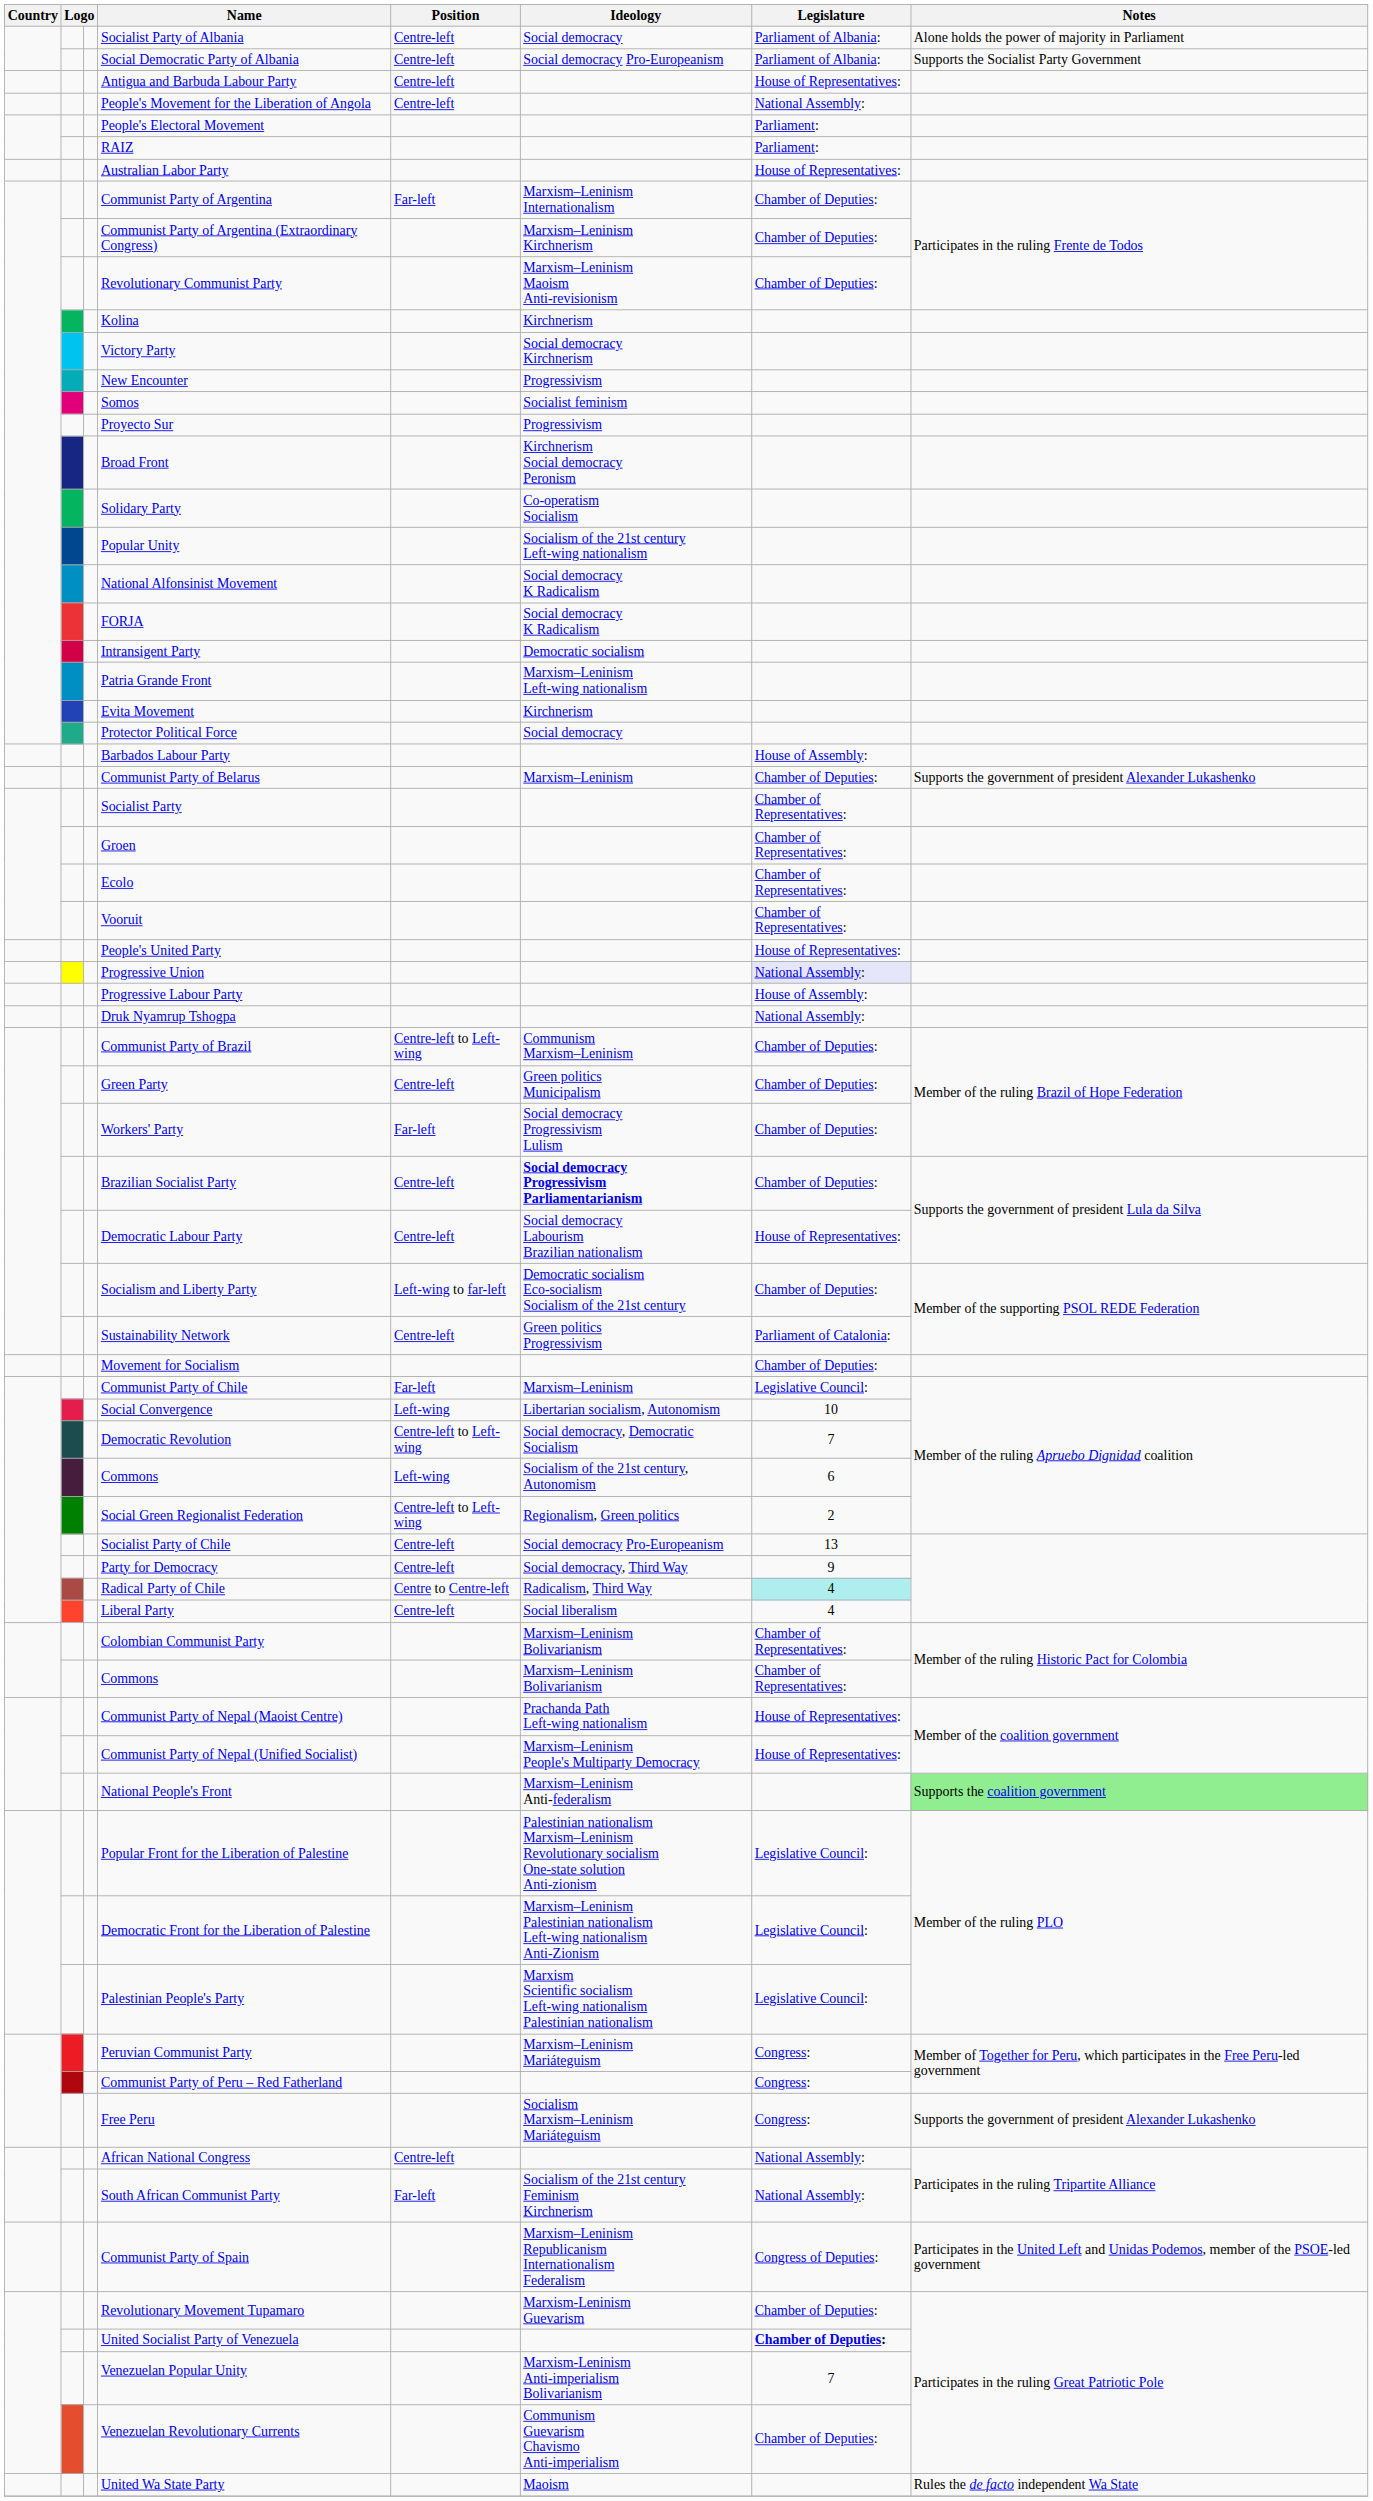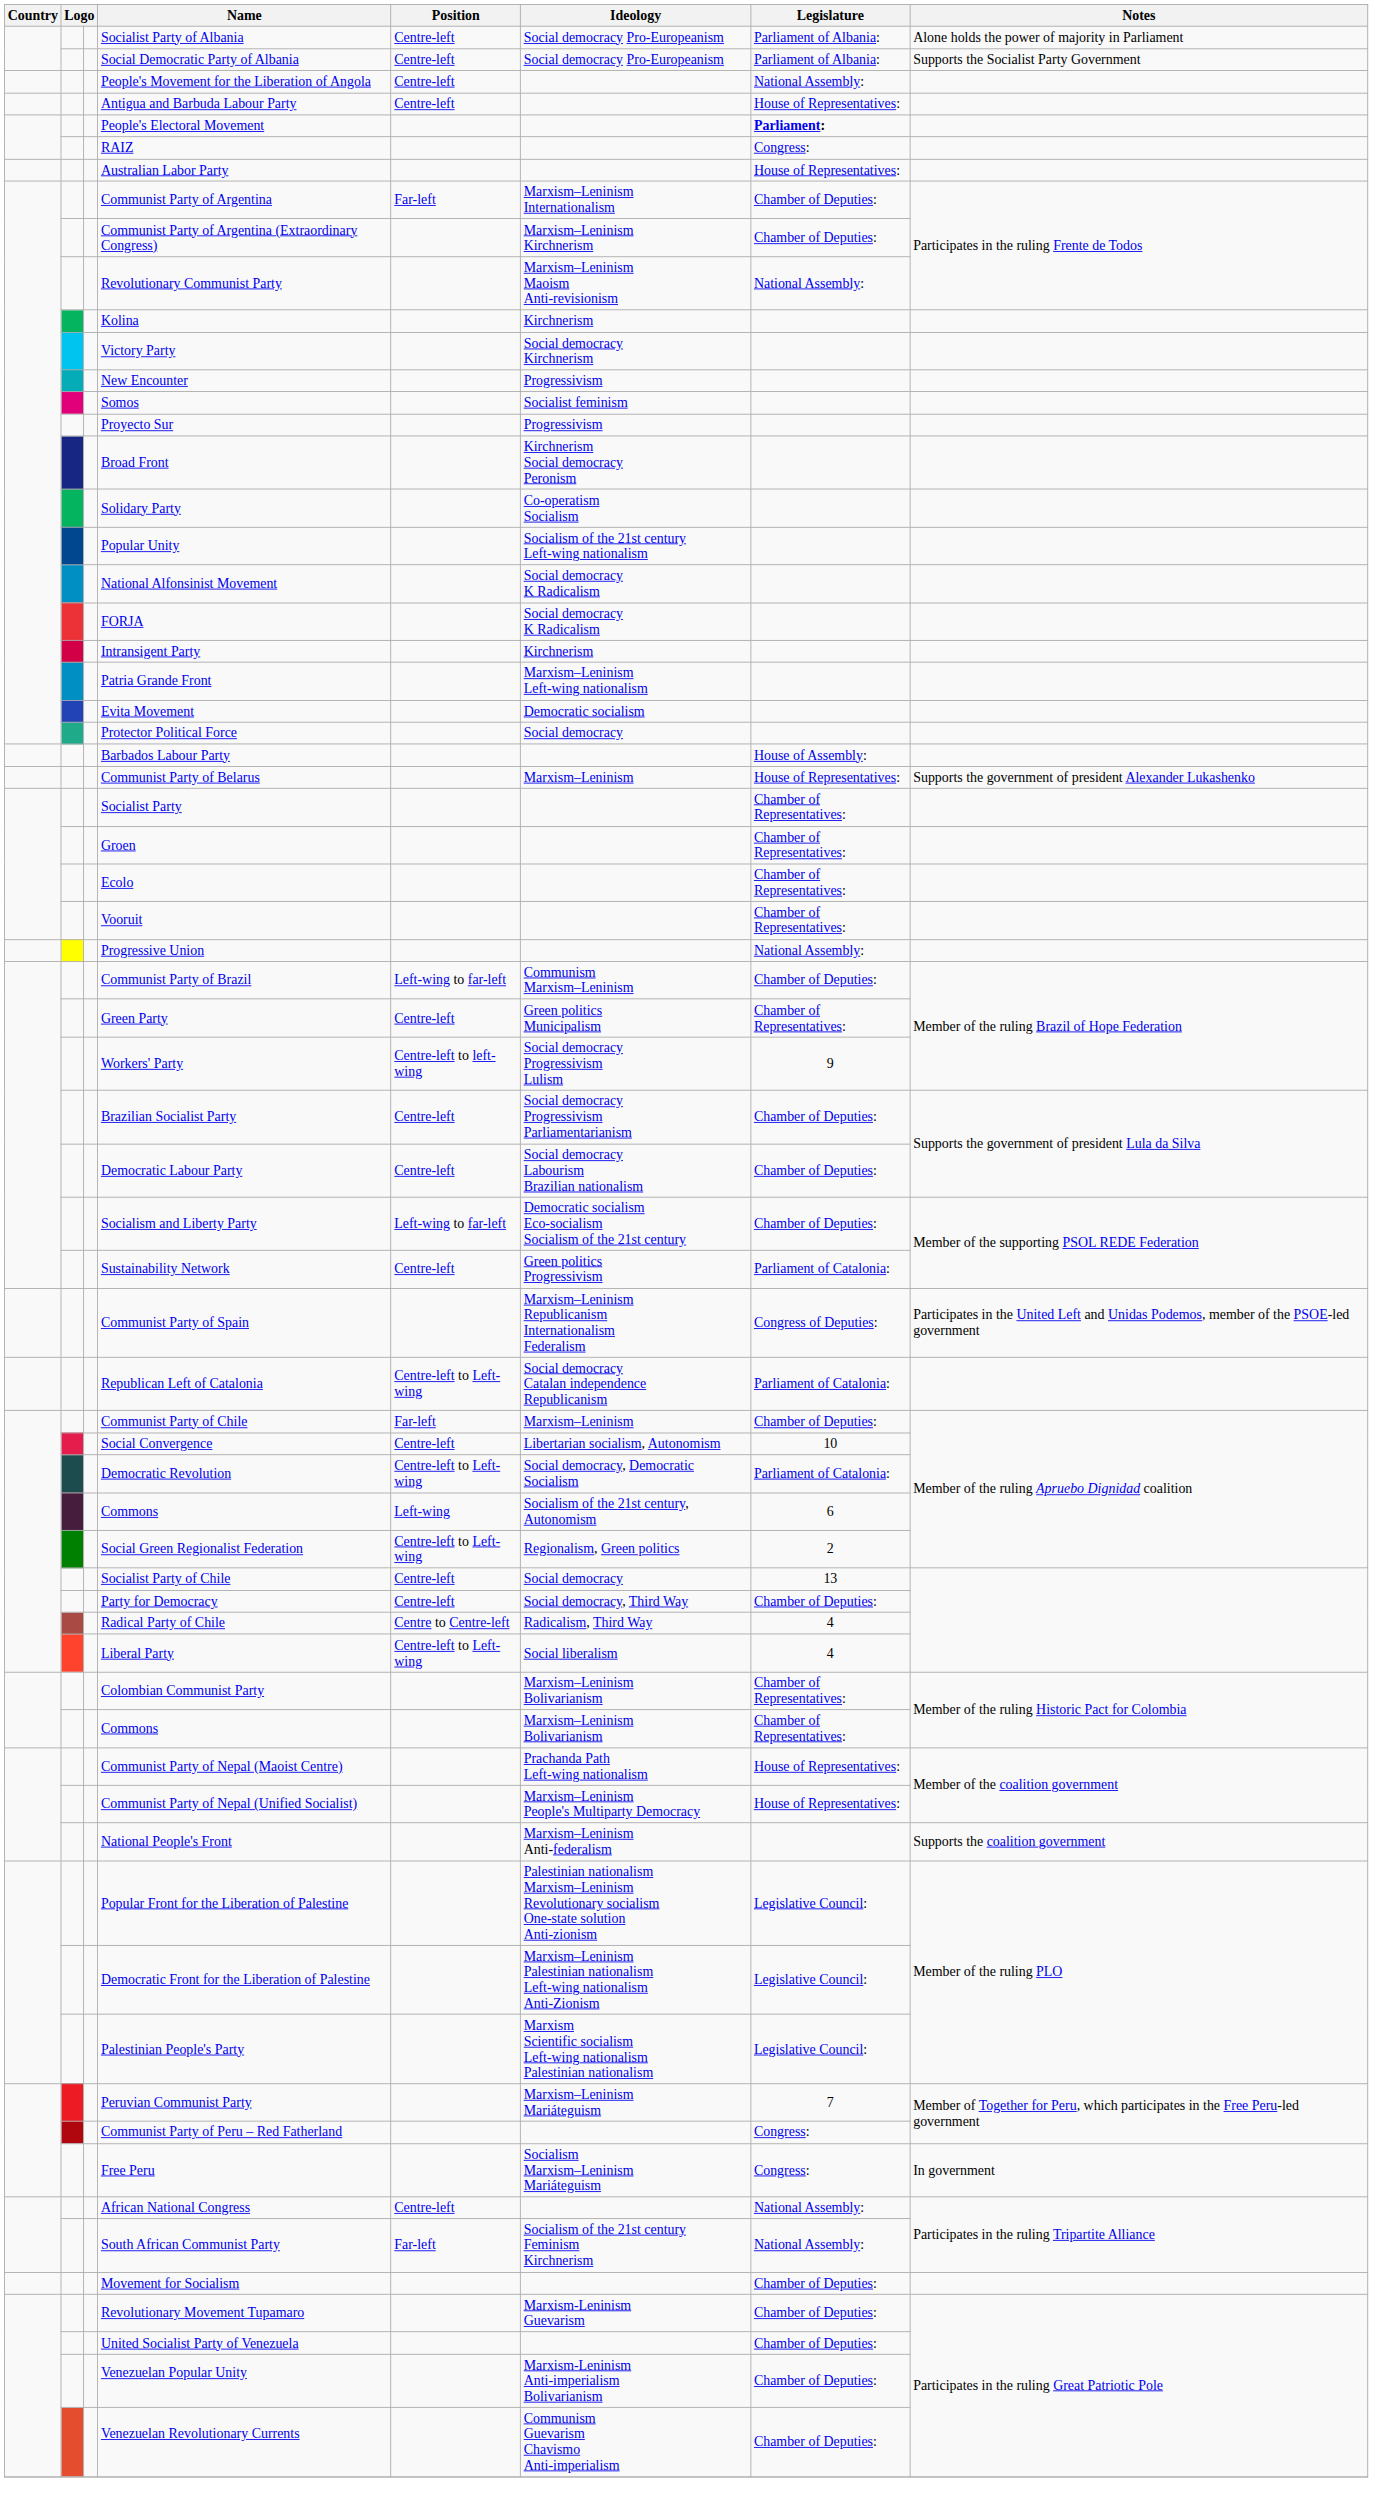Socialist Party of Albania | Ideology: Social democracy -> Social democracy Pro-Europeanism
rows swapped: People's Movement for the Liberation of Angola <-> Antigua and Barbuda Labour Party
People's Electoral Movement | Legislature: normal -> bold
RAIZ | Legislature: Parliament: -> Congress:
Revolutionary Communist Party | Legislature: Chamber of Deputies: -> National Assembly:
Intransigent Party | Ideology: Democratic socialism -> Kirchnerism
Evita Movement | Ideology: Kirchnerism -> Democratic socialism
Communist Party of Belarus | Legislature: Chamber of Deputies: -> House of Representatives:
- row: People's United Party | House of Representatives:
Progressive Union | Legislature: lavender background -> no background
- row: Progressive Labour Party | House of Assembly:
- row: Druk Nyamrup Tshogpa | National Assembly:
Communist Party of Brazil | Position: Centre-left to Left-wing -> Left-wing to far-left
Green Party | Legislature: Chamber of Deputies: -> Chamber of Representatives:
Workers' Party | Position: Far-left -> Centre-left to left-wing
Workers' Party | Legislature: Chamber of Deputies: -> 9
Brazilian Socialist Party | Ideology: bold -> normal
Democratic Labour Party | Legislature: House of Representatives: -> Chamber of Deputies:
rows swapped: Movement for Socialism <-> Communist Party of Spain
+ row: Republican Left of Catalonia | Centre-left to Left-wing | Social democracy Catalan independence Republicanism | Parliament of Catalonia:
Communist Party of Chile | Legislature: Legislative Council: -> Chamber of Deputies:
Social Convergence | Position: Left-wing -> Centre-left
Democratic Revolution | Legislature: 7 -> Parliament of Catalonia:
Socialist Party of Chile | Ideology: Social democracy Pro-Europeanism -> Social democracy
Party for Democracy | Legislature: 9 -> Chamber of Deputies:
Radical Party of Chile | Legislature: paleturquoise background -> no background
Liberal Party | Position: Centre-left -> Centre-left to Left-wing
National People's Front | Notes: lightgreen background -> no background
Peruvian Communist Party | Legislature: Congress: -> 7
Free Peru | Notes: Supports the government of president Alexander Lukashenko -> In government
United Socialist Party of Venezuela | Legislature: bold -> normal
Venezuelan Popular Unity | Legislature: 7 -> Chamber of Deputies:
- row: United Wa State Party | Maoism | Rules the de facto independent Wa State
